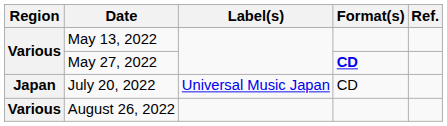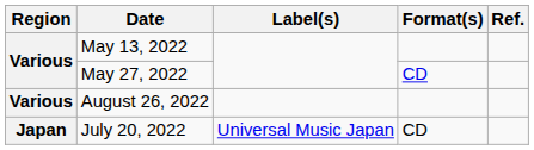May 27, 2022 | Format(s): bold -> normal
rows swapped: July 20, 2022 <-> August 26, 2022
